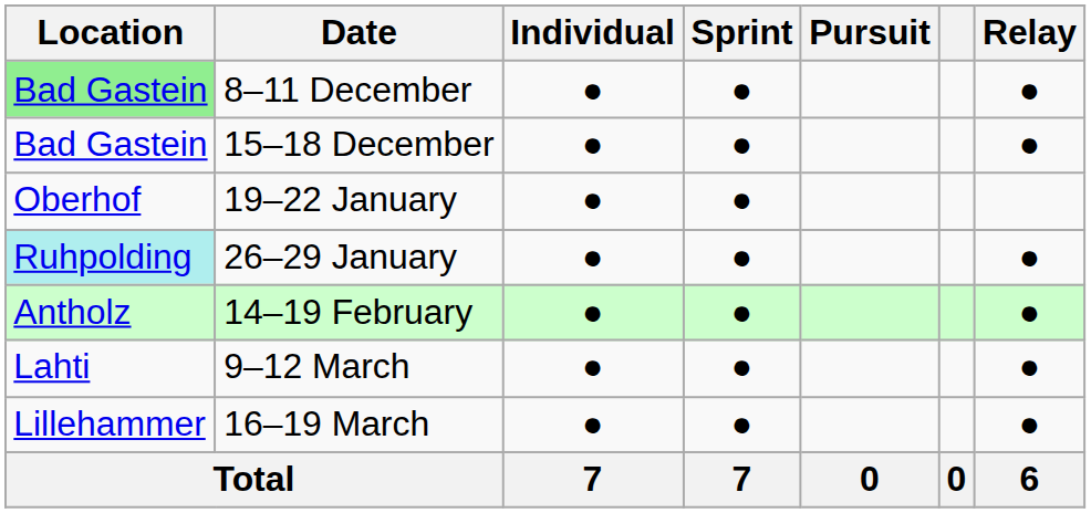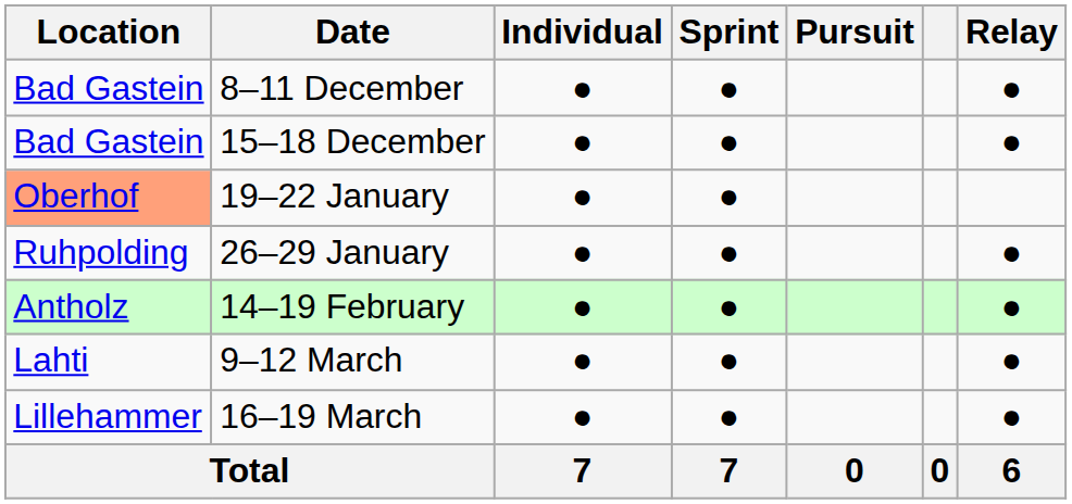8–11 December | Location: lightgreen background -> no background
19–22 January | Location: no background -> lightsalmon background
26–29 January | Location: paleturquoise background -> no background
